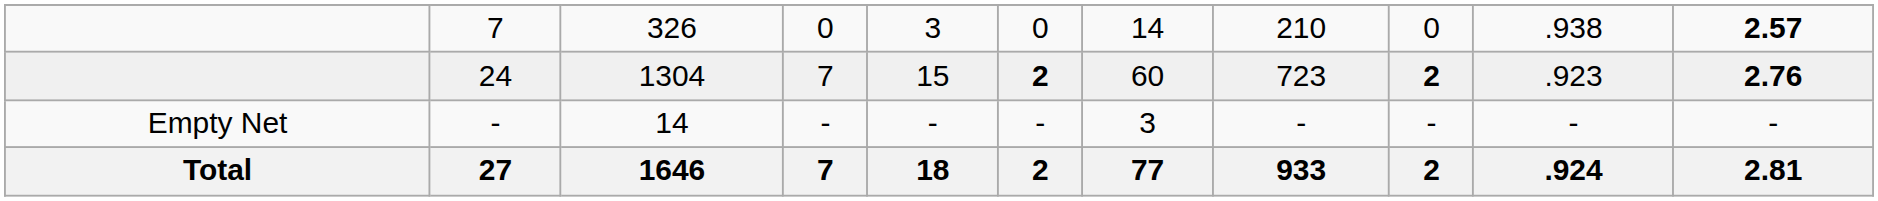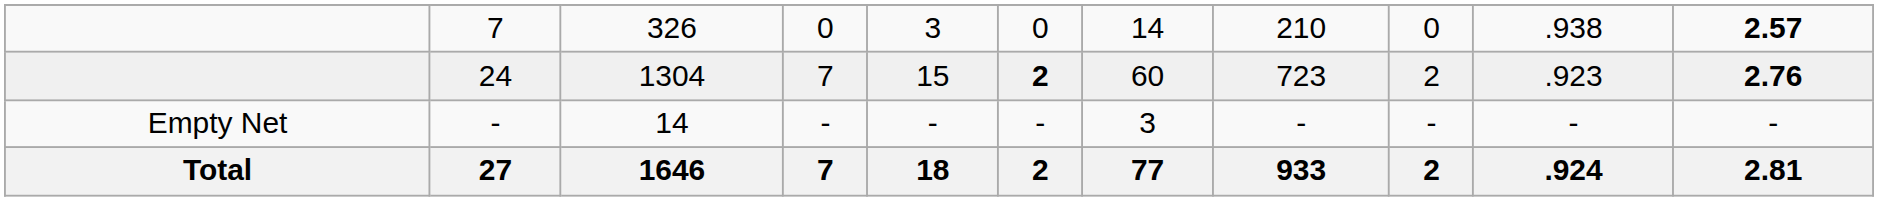24 | column 9: bold -> normal
